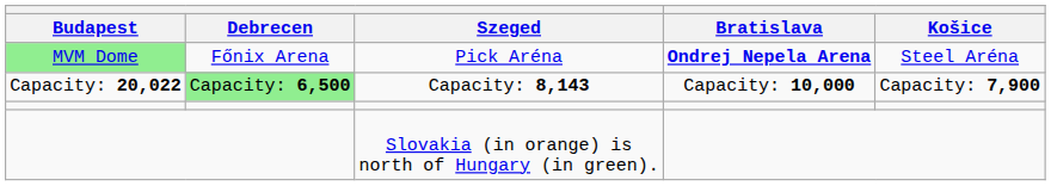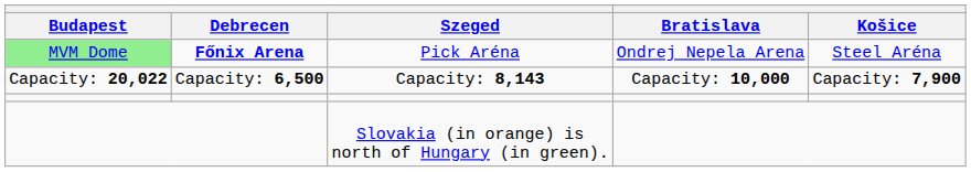Pick Aréna | Debrecen: normal -> bold
Pick Aréna | Bratislava: bold -> normal
Capacity: 8,143 | Debrecen: lightgreen background -> no background
